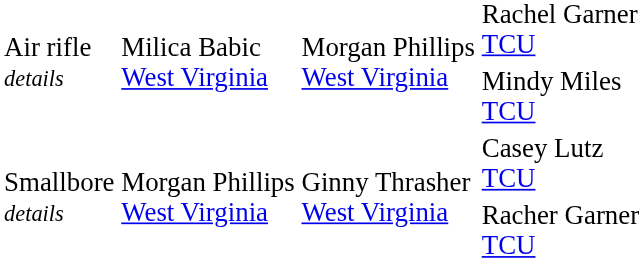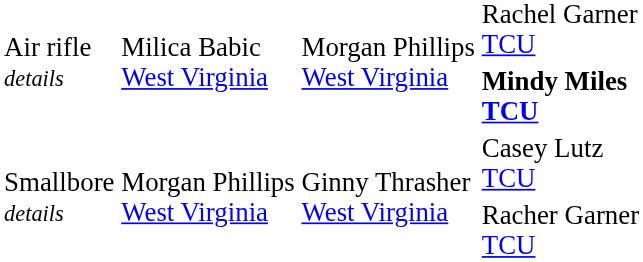Mindy Miles TCU | column 4: normal -> bold
